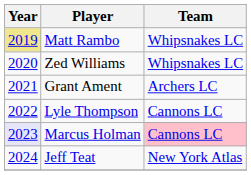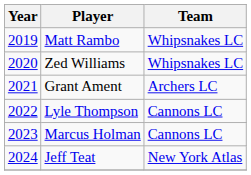Matt Rambo | Year: khaki background -> no background
Marcus Holman | Year: lavender background -> no background
Marcus Holman | Team: pink background -> no background
